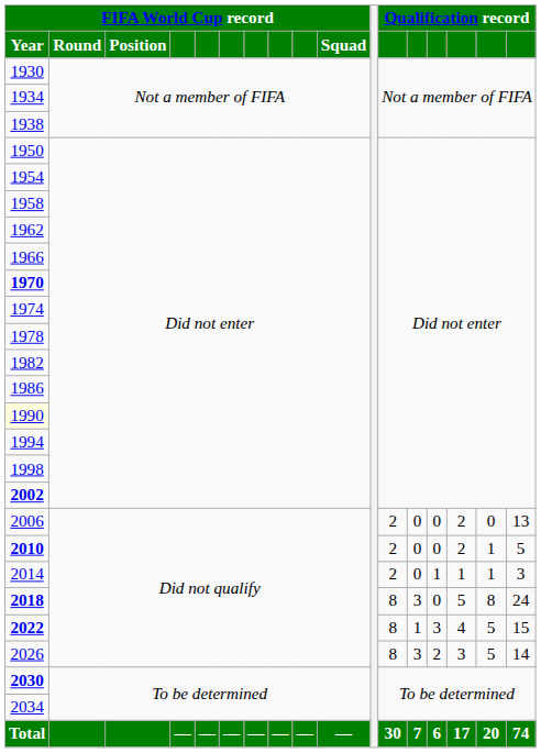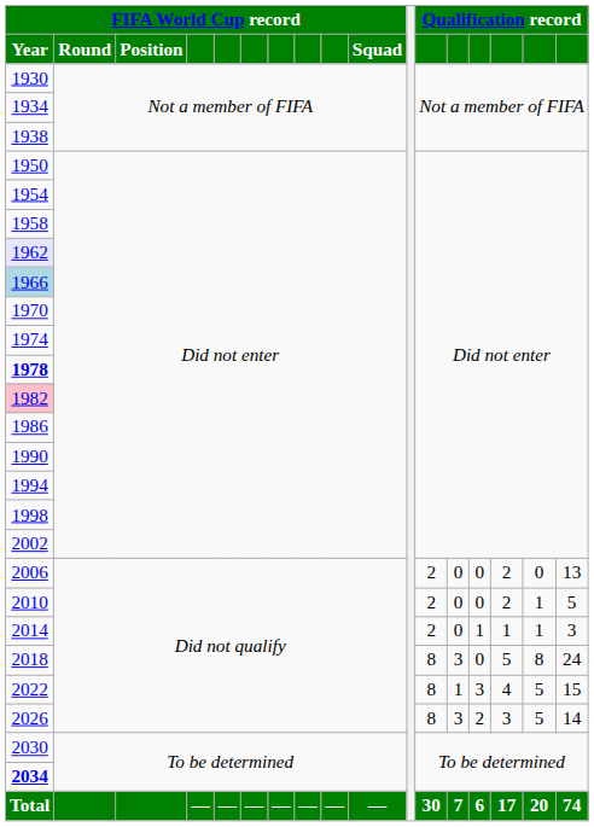1962 | FIFA World Cup record / Year: no background -> lavender background
1966 | FIFA World Cup record / Year: no background -> lightblue background
1970 | FIFA World Cup record / Year: bold -> normal
1978 | FIFA World Cup record / Year: normal -> bold
1982 | FIFA World Cup record / Year: no background -> pink background
1990 | FIFA World Cup record / Year: lightyellow background -> no background
2002 | FIFA World Cup record / Year: bold -> normal
2010 | FIFA World Cup record / Year: bold -> normal
2018 | FIFA World Cup record / Year: bold -> normal
2022 | FIFA World Cup record / Year: bold -> normal
2030 | FIFA World Cup record / Year: bold -> normal
2034 | FIFA World Cup record / Year: normal -> bold
